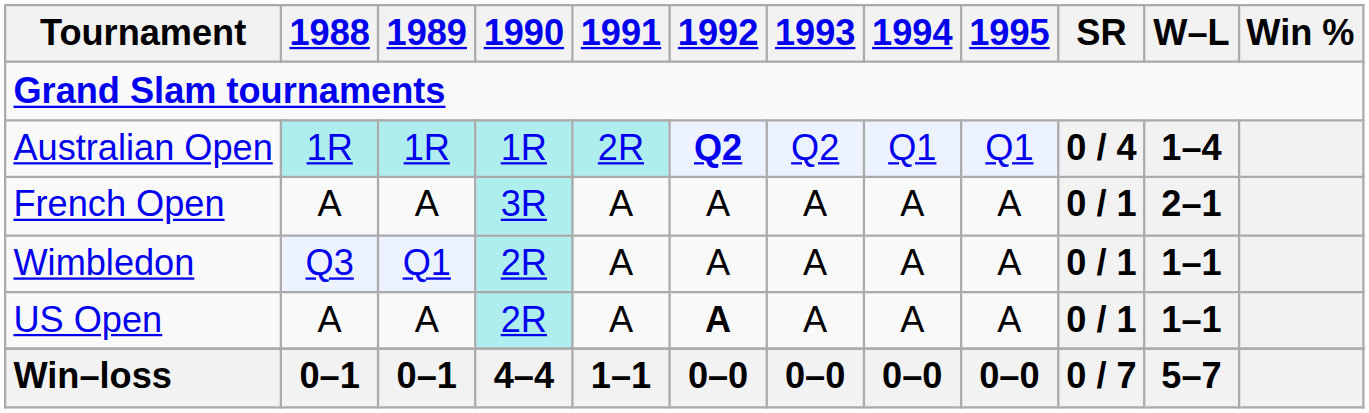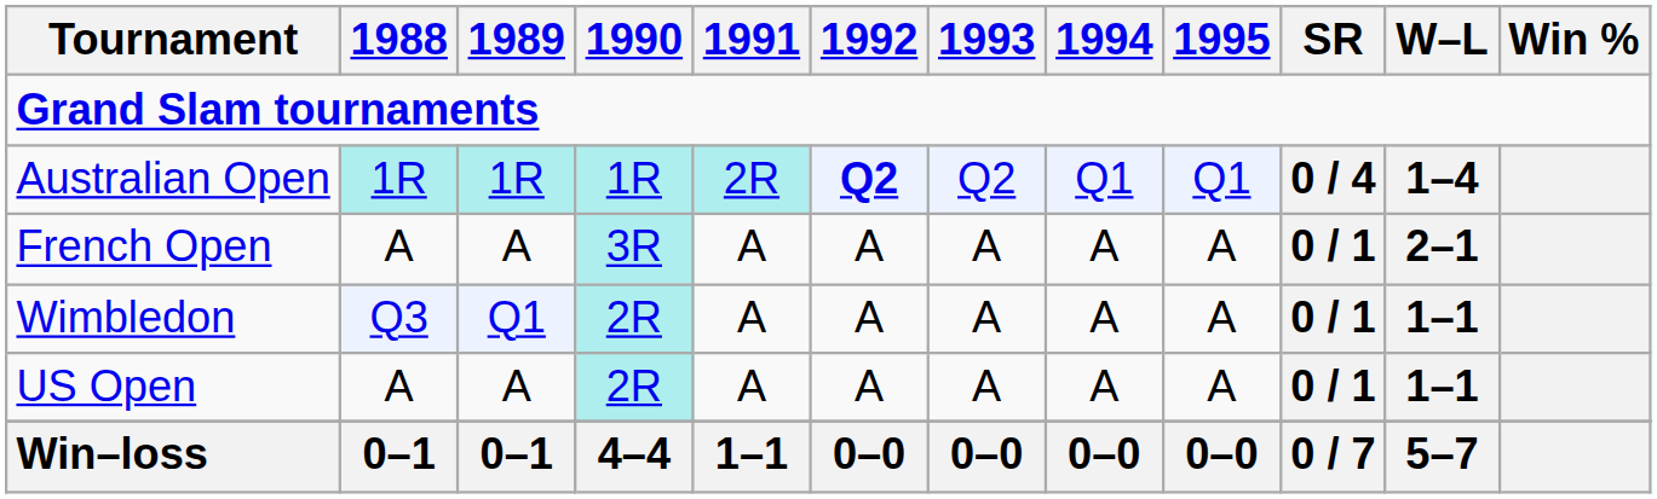US Open | 1992: bold -> normal
